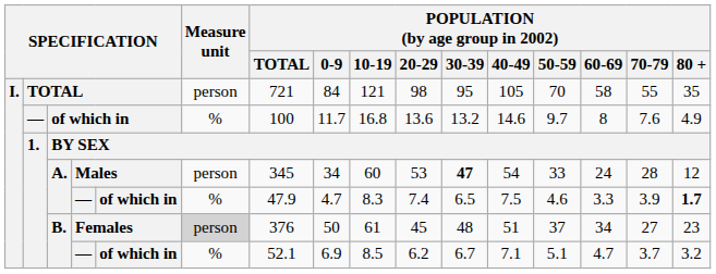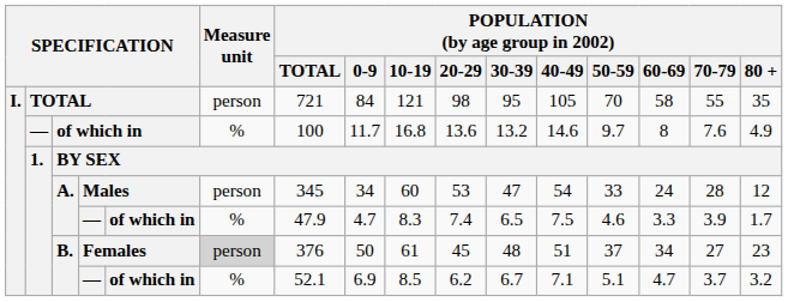Males | POPULATION (by age group in 2002) / 30-39: bold -> normal
A. / — | POPULATION (by age group in 2002) / 80 +: bold -> normal
